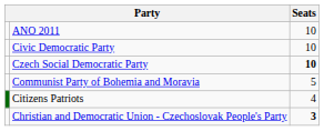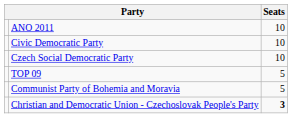Czech Social Democratic Party | Seats: bold -> normal
+ row: TOP 09 | 5
- row: Citizens Patriots | 4
